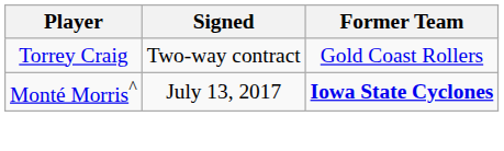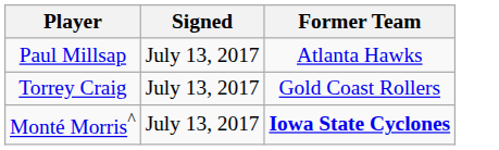+ row: Paul Millsap | July 13, 2017 | Atlanta Hawks
Torrey Craig | Signed: Two-way contract -> July 13, 2017
